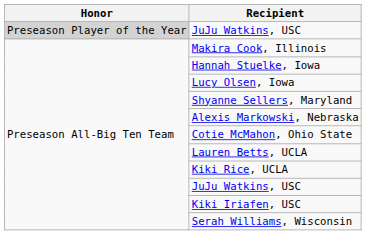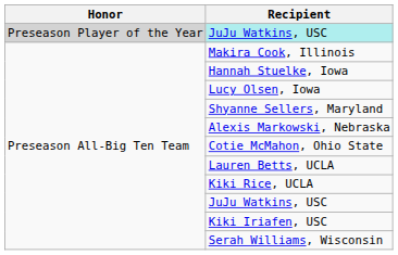row 2 | Recipient: no background -> paleturquoise background
